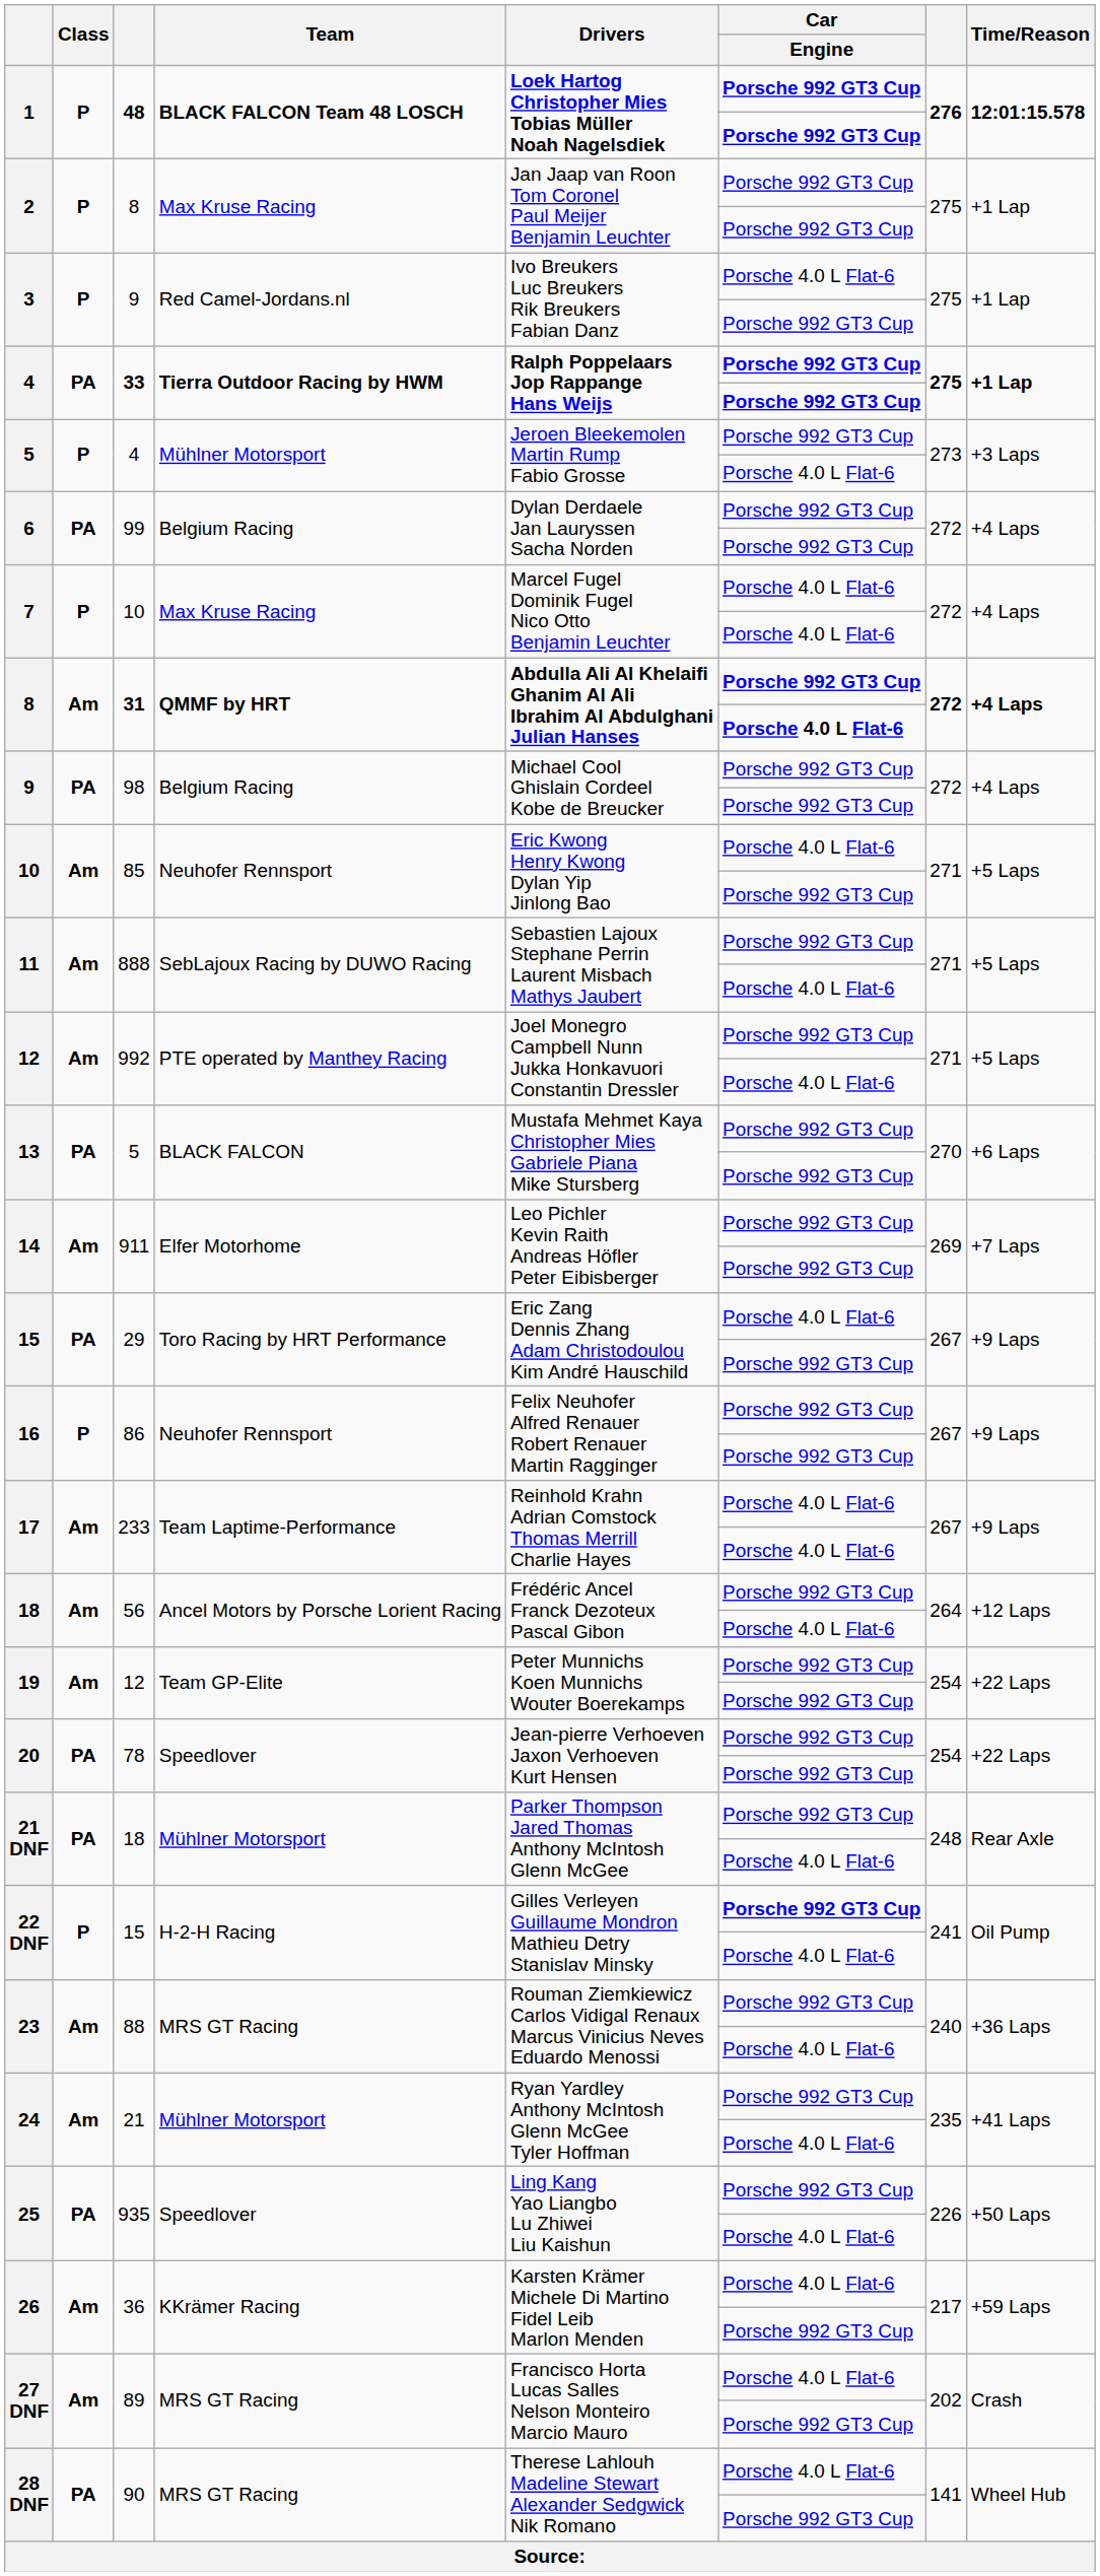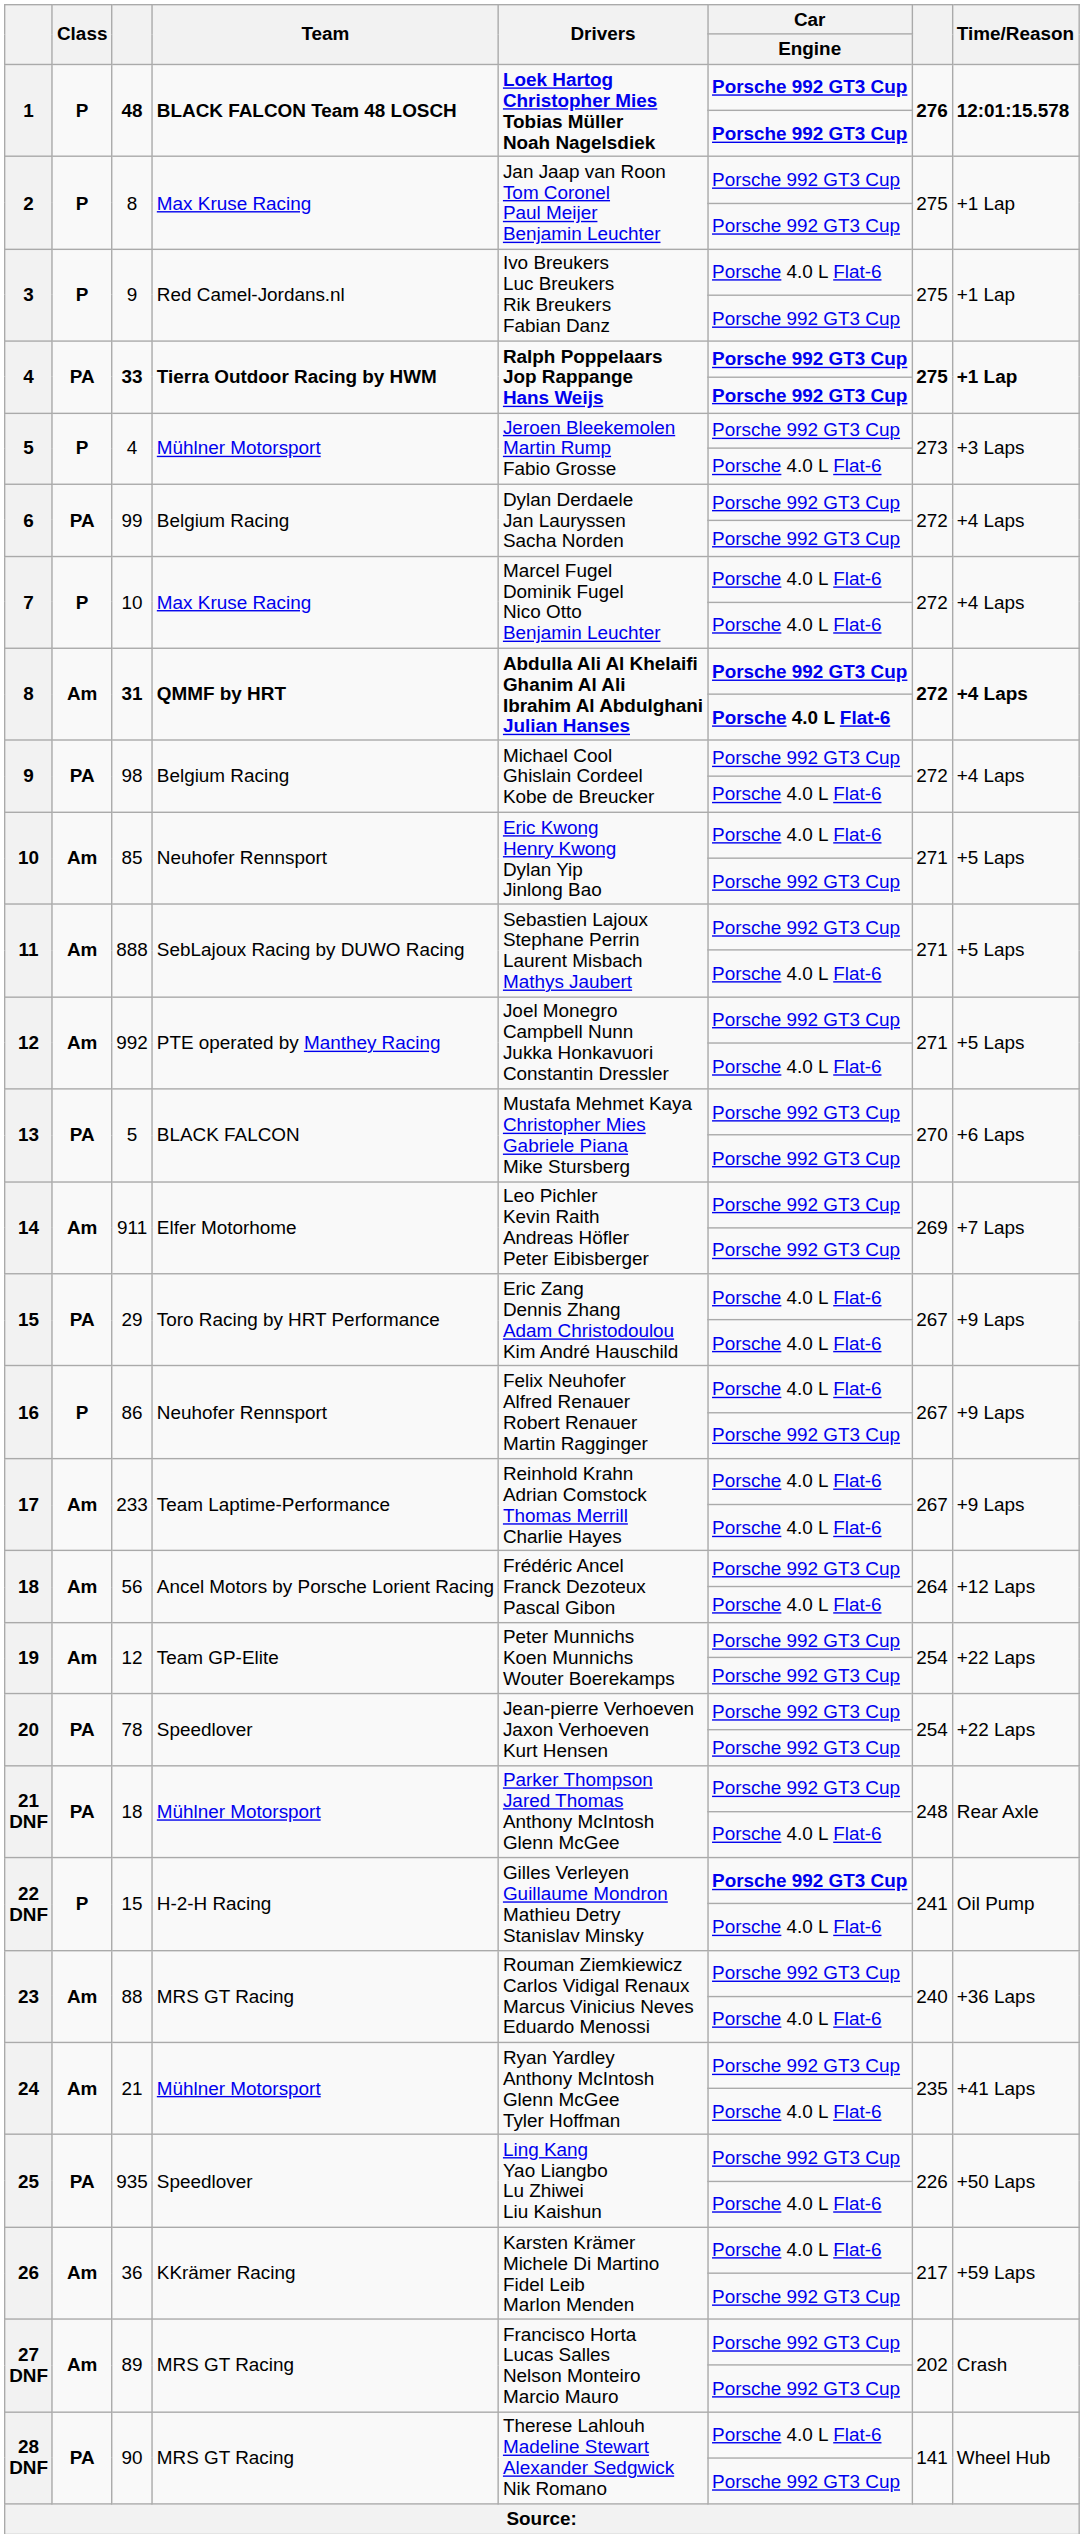row 20 | Car / Engine: Porsche 992 GT3 Cup -> Porsche 4.0 L Flat-6
row 32 | Car / Engine: Porsche 992 GT3 Cup -> Porsche 4.0 L Flat-6
row 33 | Car / Engine: Porsche 992 GT3 Cup -> Porsche 4.0 L Flat-6
row 55 | Car / Engine: Porsche 4.0 L Flat-6 -> Porsche 992 GT3 Cup
